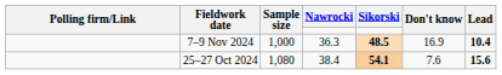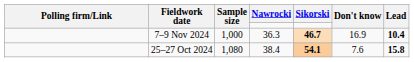7–9 Nov 2024 | Sikorski: 48.5 -> 46.7
25–27 Oct 2024 | Lead: 15.6 -> 15.8
